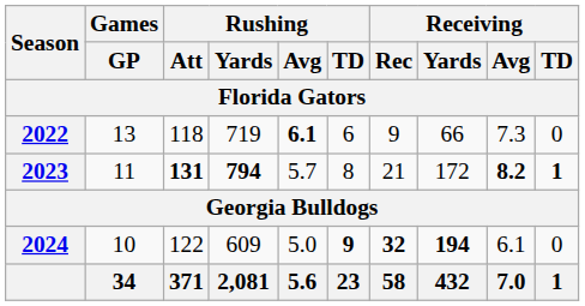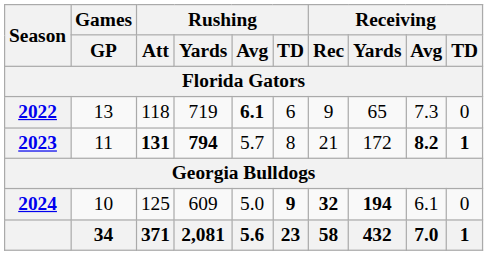2022 | Receiving / Yards: 66 -> 65
2024 | Rushing / Att: 122 -> 125
